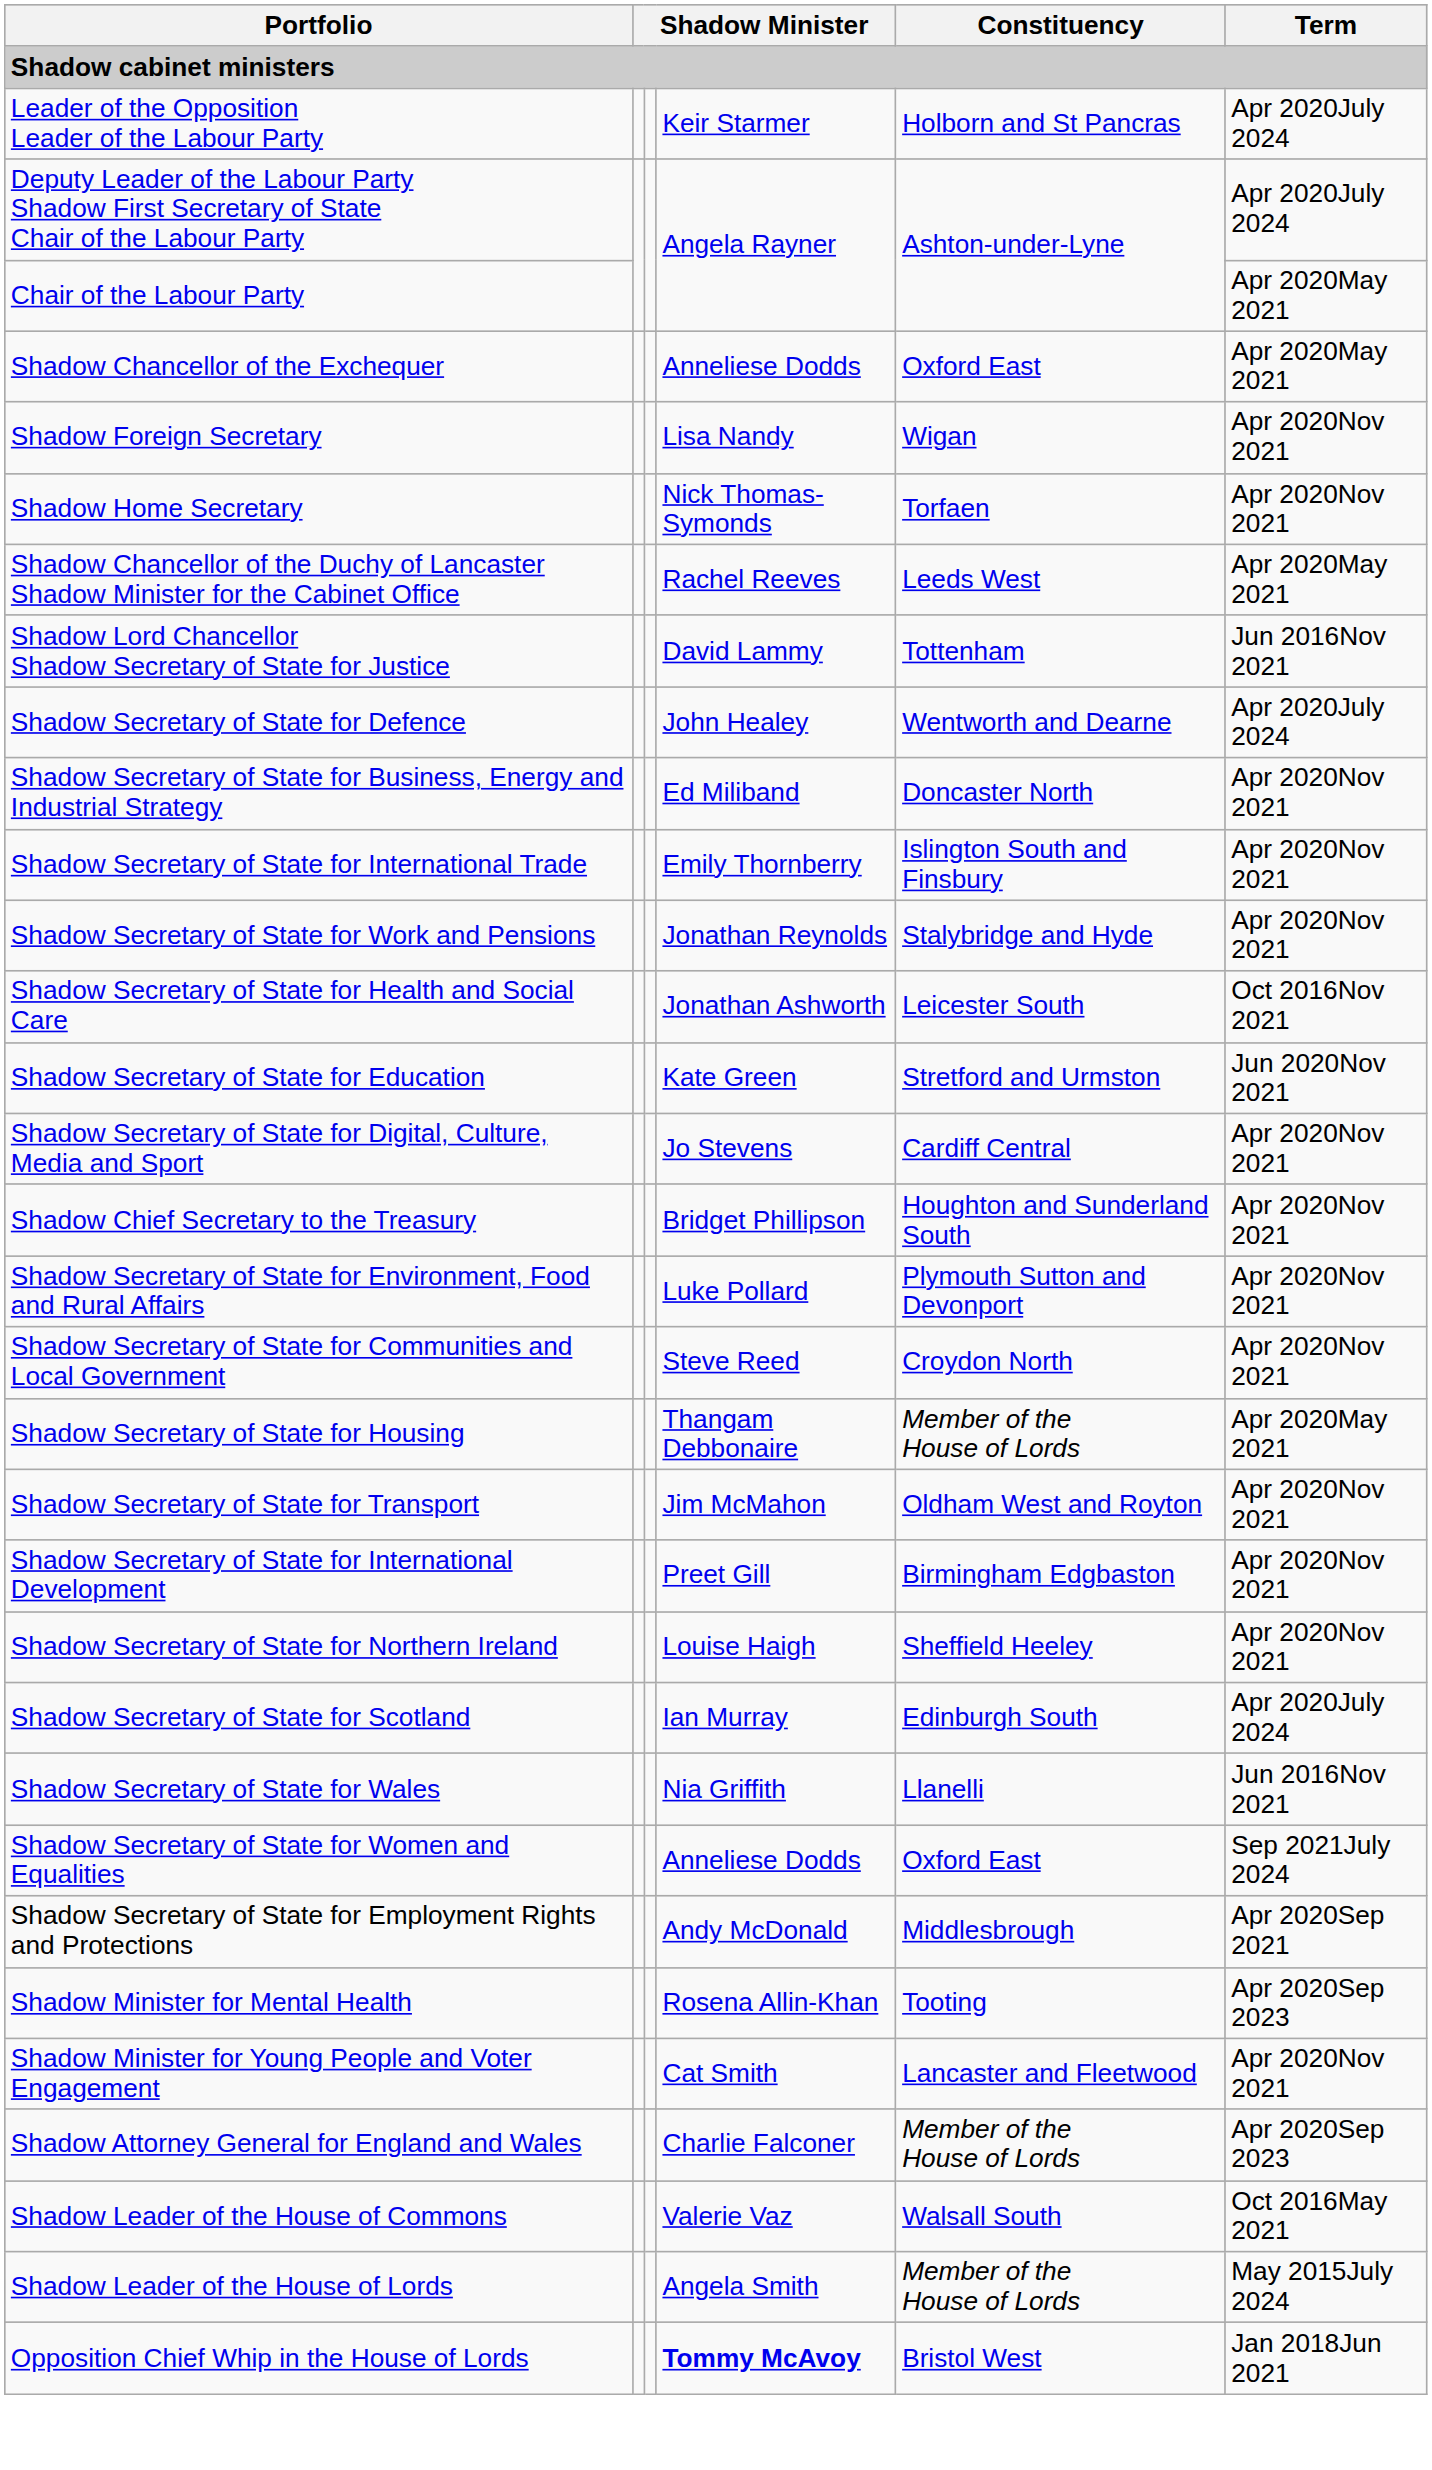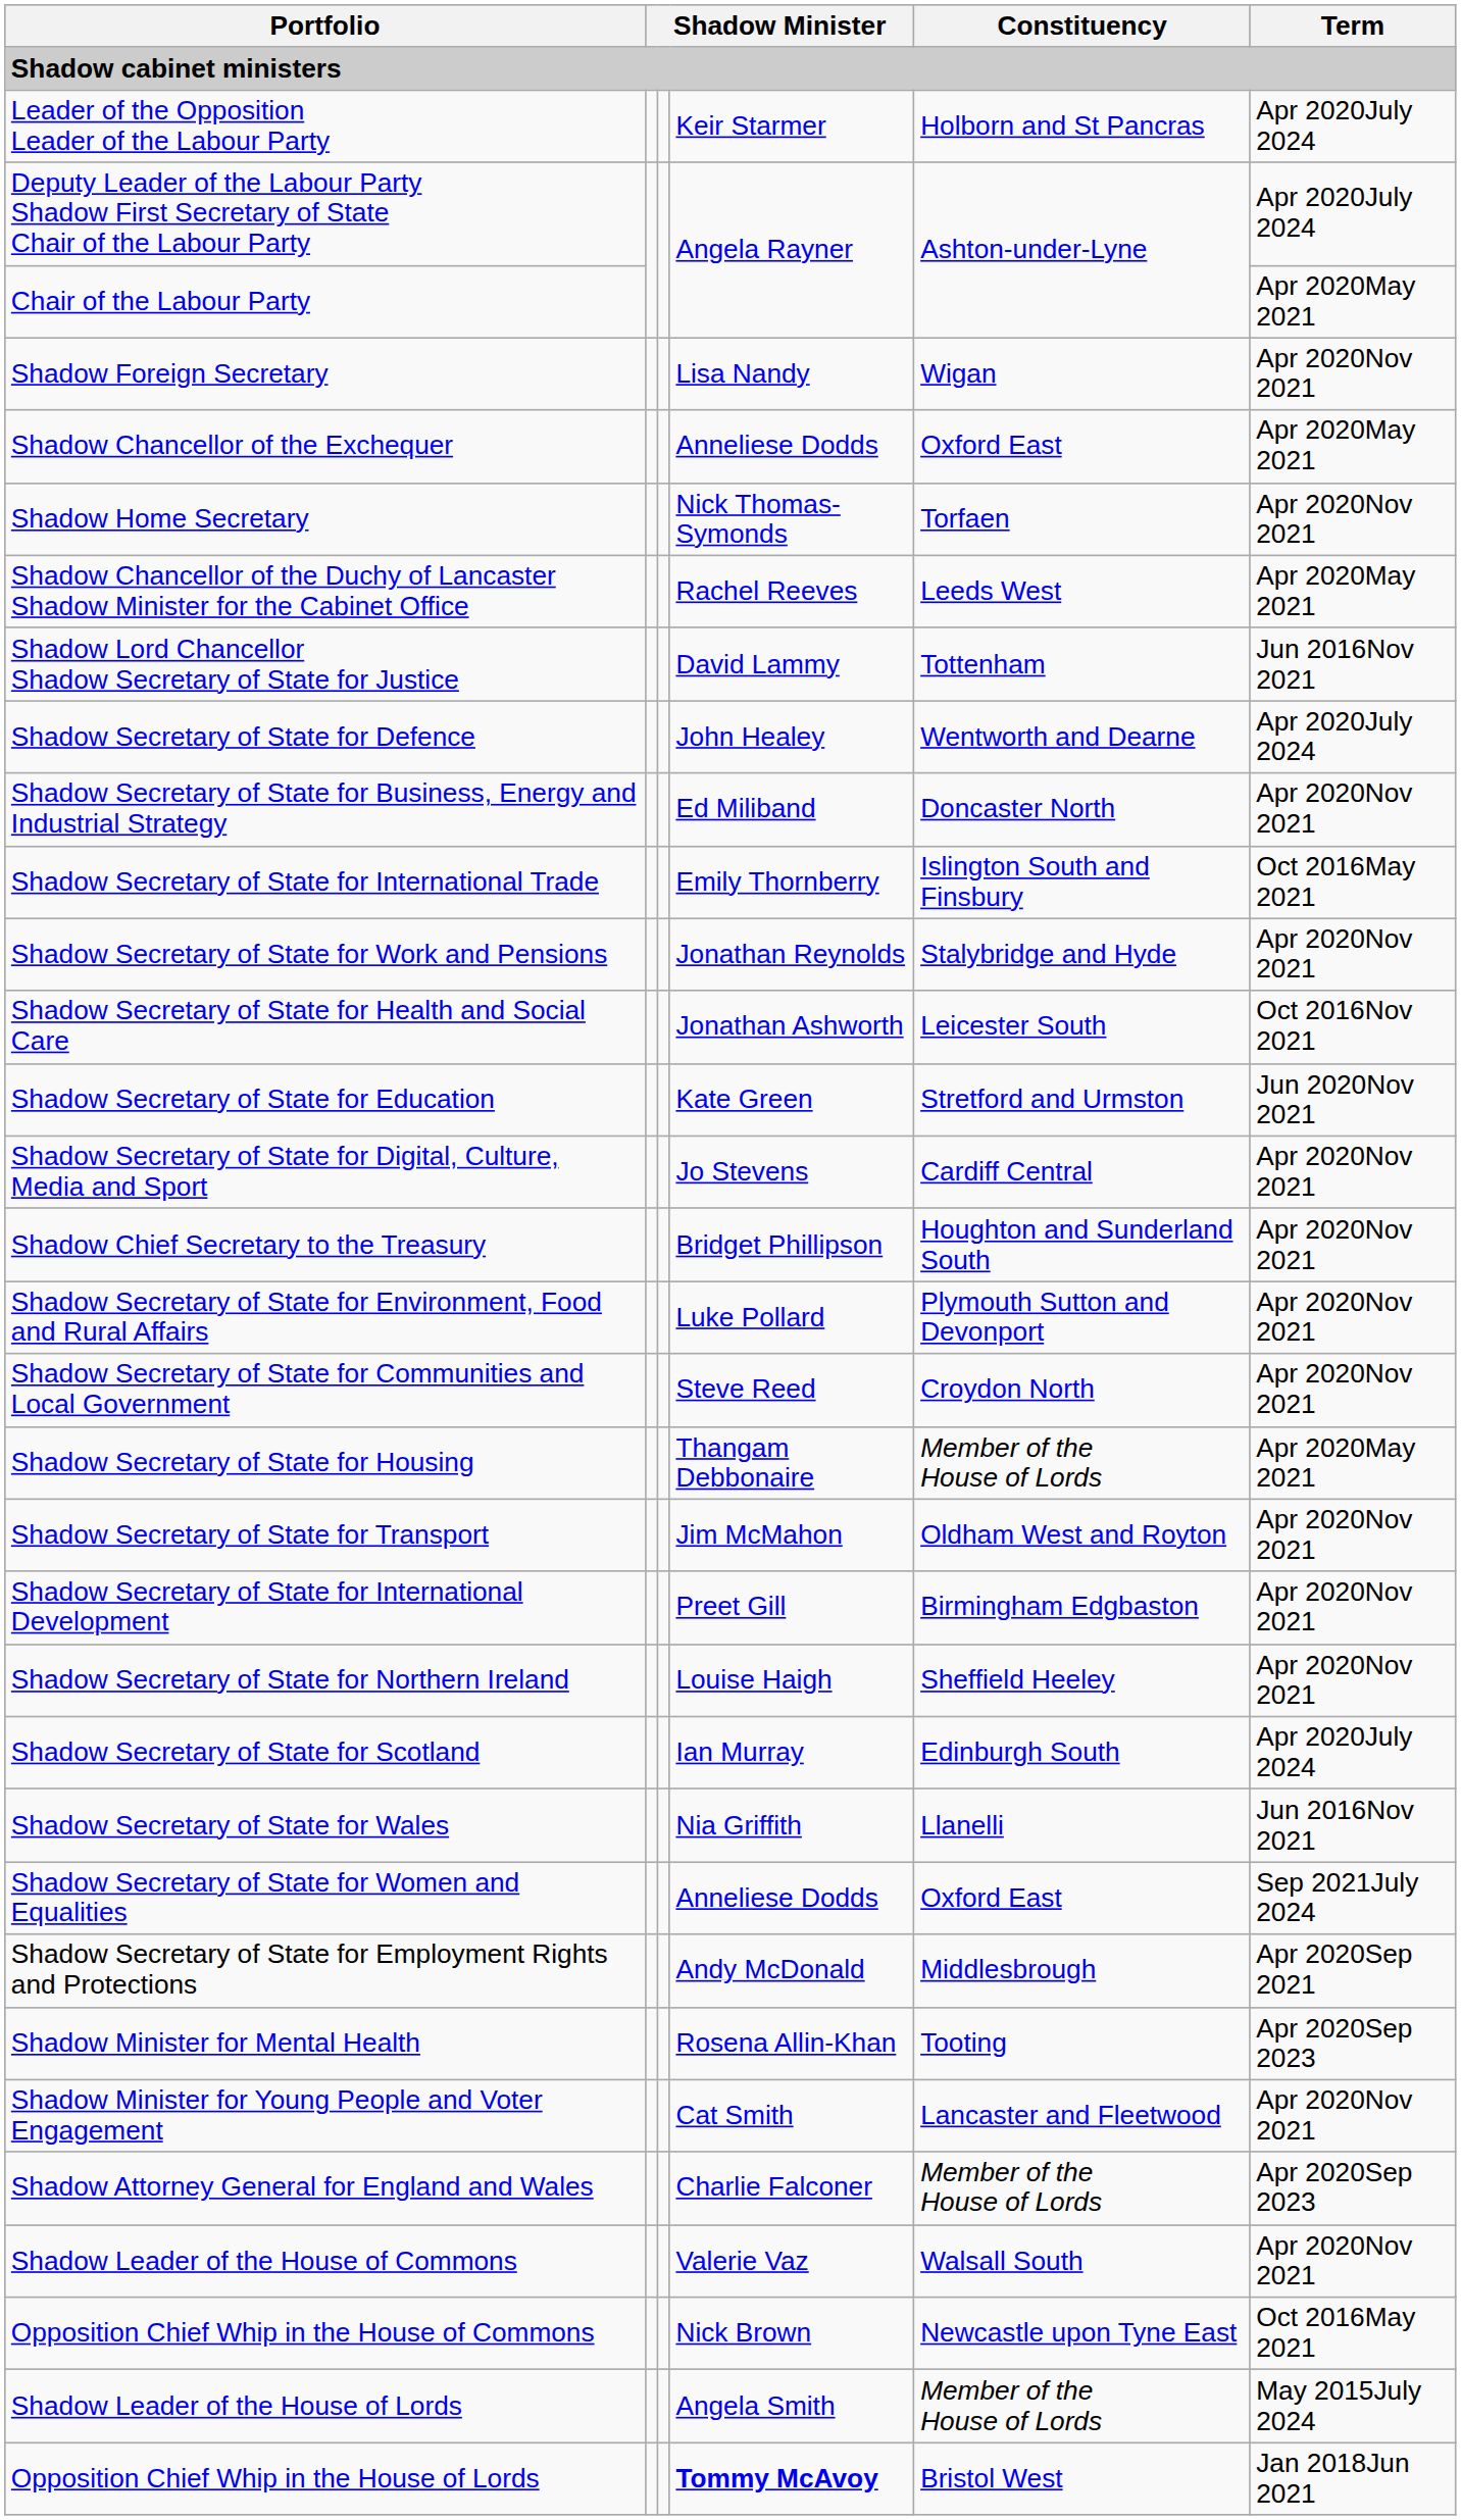rows swapped: Shadow Chancellor of the Exchequer <-> Shadow Foreign Secretary
Shadow Secretary of State for International Trade | Term: Apr 2020Nov 2021 -> Oct 2016May 2021
Shadow Leader of the House of Commons | Term: Oct 2016May 2021 -> Apr 2020Nov 2021
+ row: Opposition Chief Whip in the House of Commons | Nick Brown | Newcastle upon Tyne East | Oct 2016May 2021
